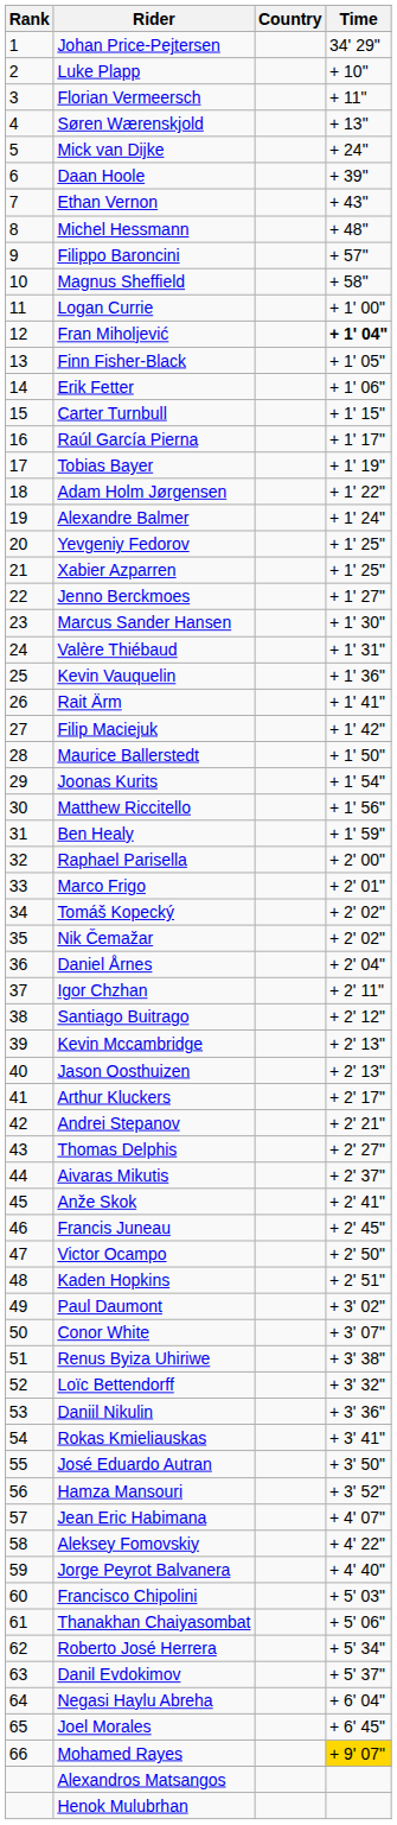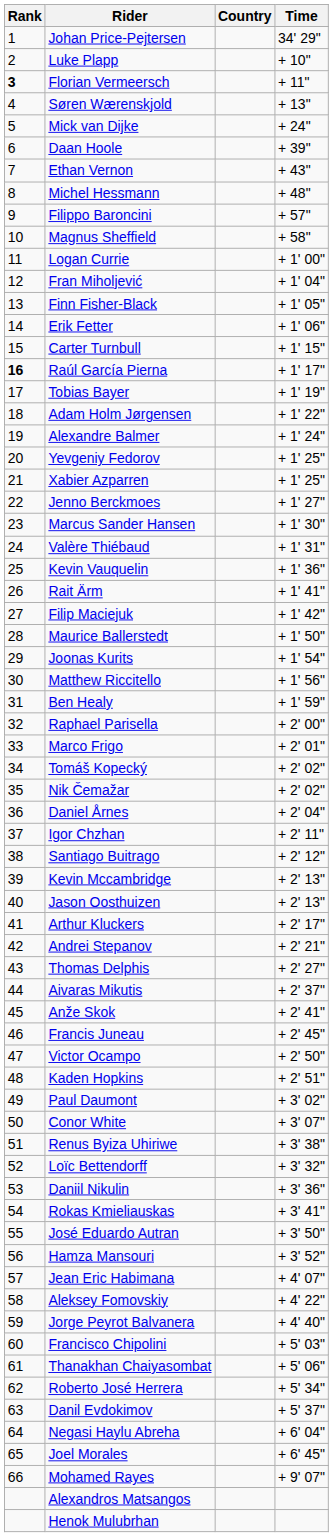Florian Vermeersch | Rank: normal -> bold
Fran Miholjević | Time: bold -> normal
Raúl García Pierna | Rank: normal -> bold
Mohamed Rayes | Time: gold background -> no background
